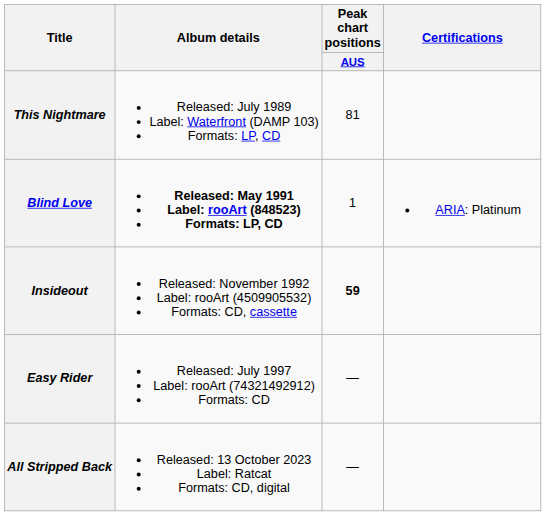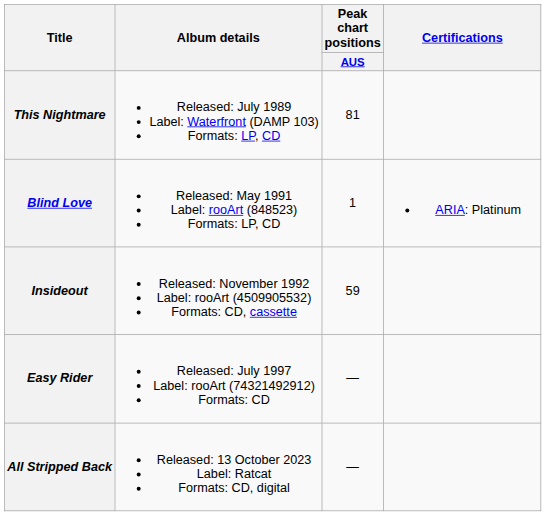Blind Love | Album details: bold -> normal
Insideout | Peak chart positions / AUS: bold -> normal
